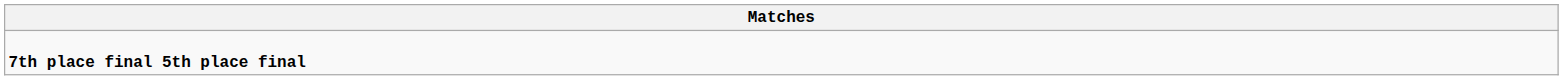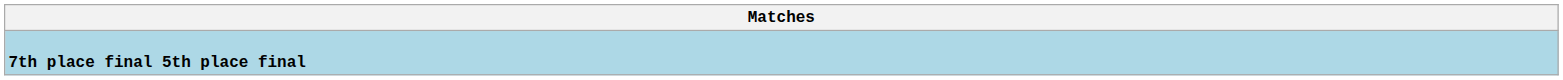row 2 | column 1: no background -> lightblue background
